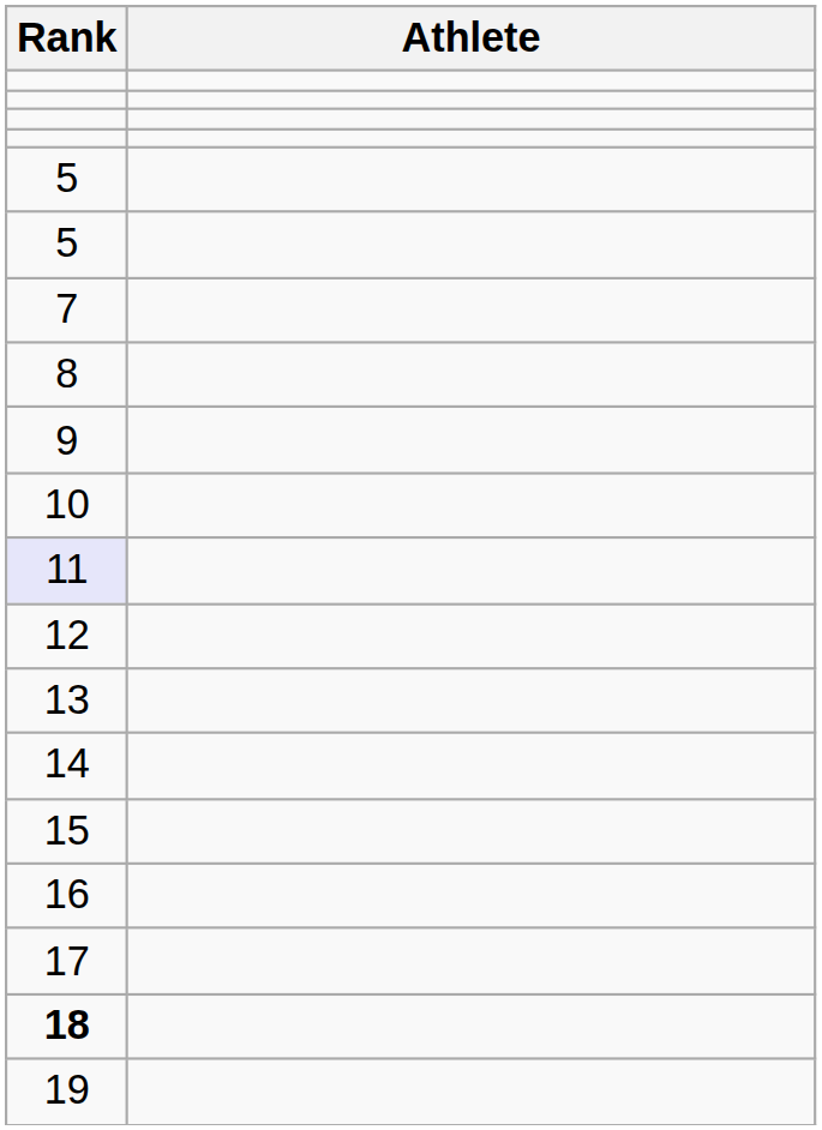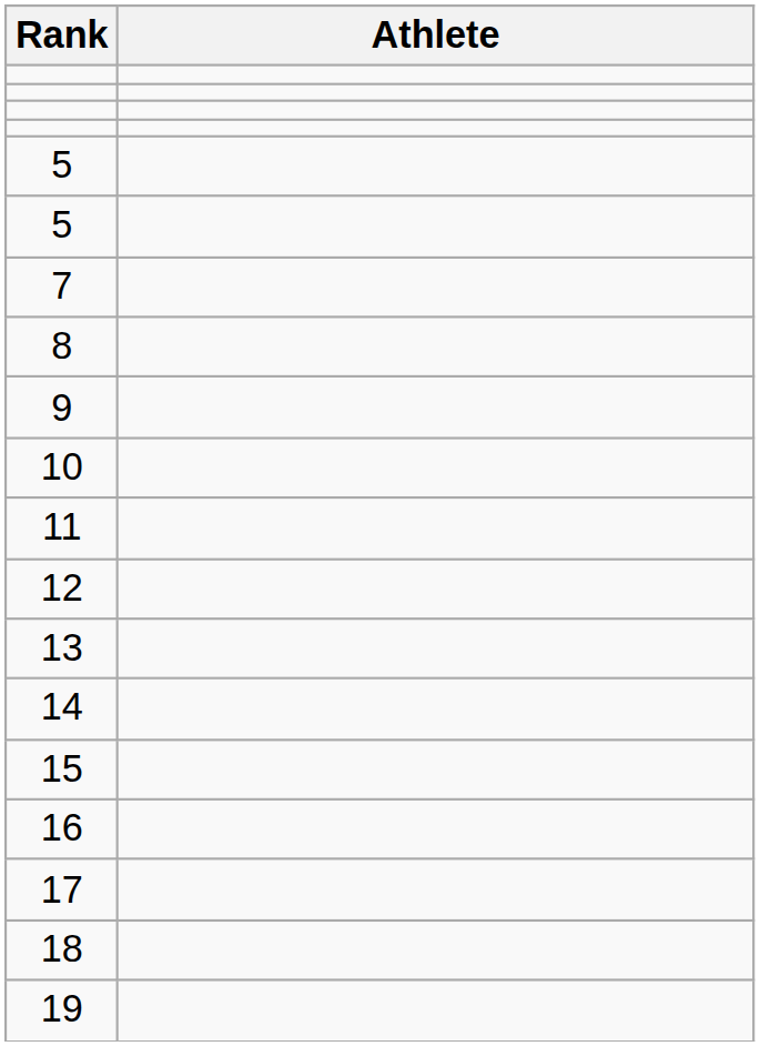row 12 | Rank: lavender background -> no background
row 19 | Rank: bold -> normal
